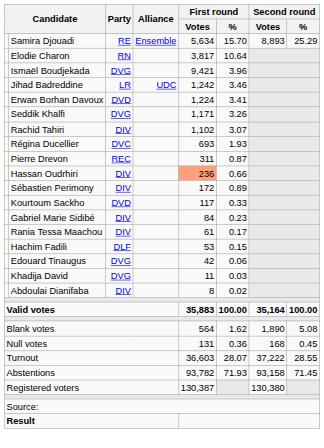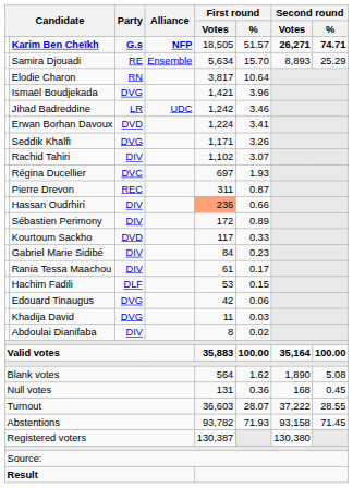+ row: Karim Ben Cheïkh | G.s | NFP | 18,505 | 51.57 | 26,271 | 74.71
Ismaël Boudjekada | First round / Votes: 9,421 -> 1,421
Régina Ducellier | First round / Votes: 693 -> 697
